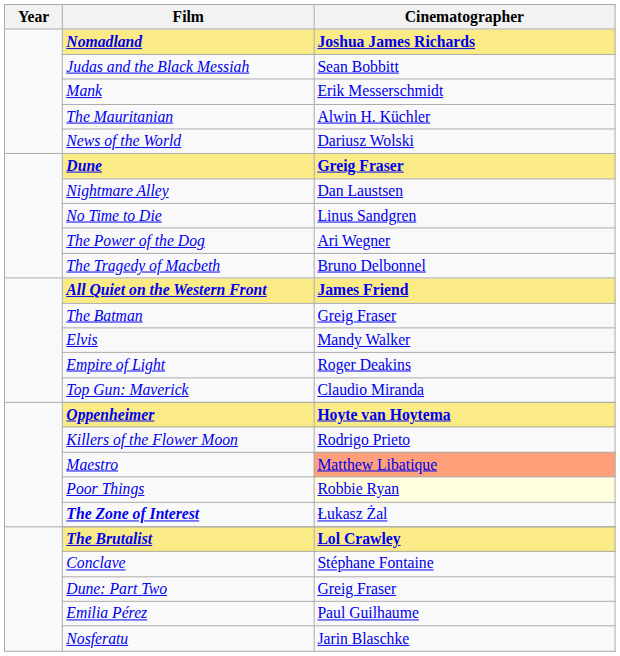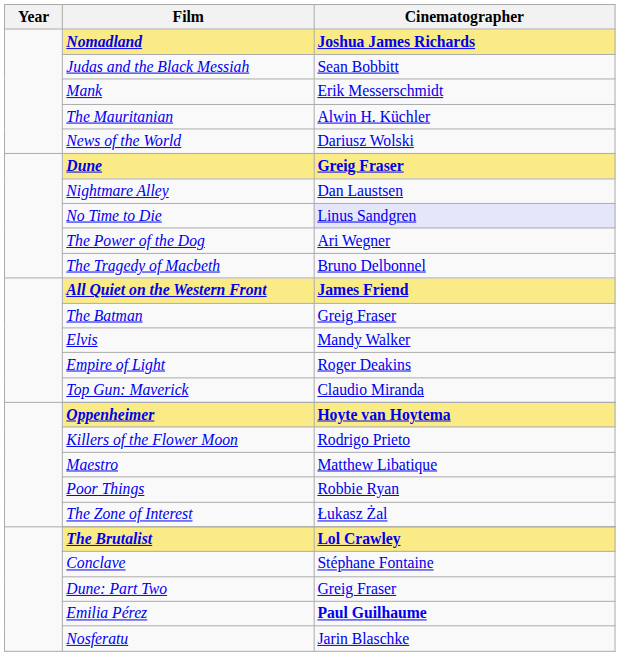No Time to Die | Cinematographer: no background -> lavender background
Maestro | Cinematographer: lightsalmon background -> no background
Poor Things | Cinematographer: lightyellow background -> no background
The Zone of Interest | Film: bold -> normal
Emilia Pérez | Cinematographer: normal -> bold
